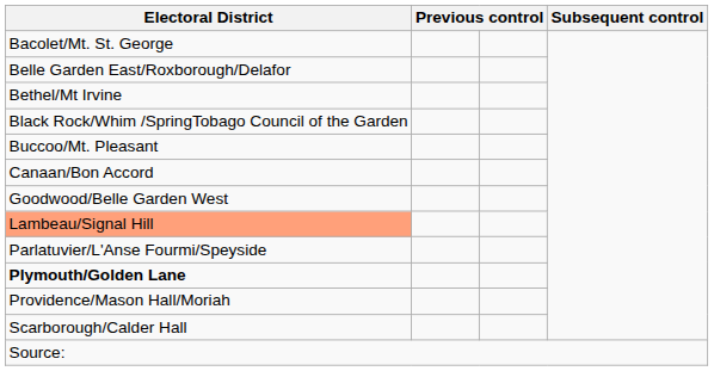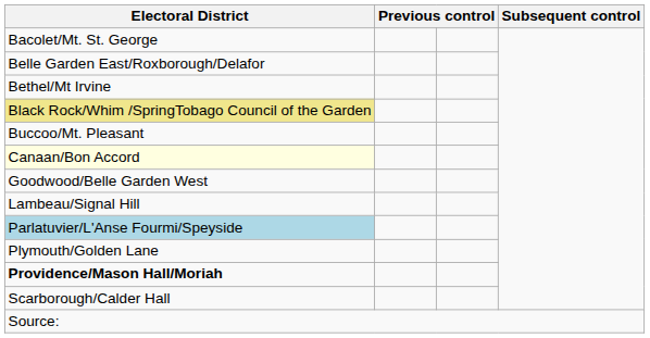Black Rock/Whim /SpringTobago Council of the Garden | Electoral District: no background -> khaki background
Canaan/Bon Accord | Electoral District: no background -> lightyellow background
Lambeau/Signal Hill | Electoral District: lightsalmon background -> no background
Parlatuvier/L'Anse Fourmi/Speyside | Electoral District: no background -> lightblue background
Plymouth/Golden Lane | Electoral District: bold -> normal
Providence/Mason Hall/Moriah | Electoral District: normal -> bold
